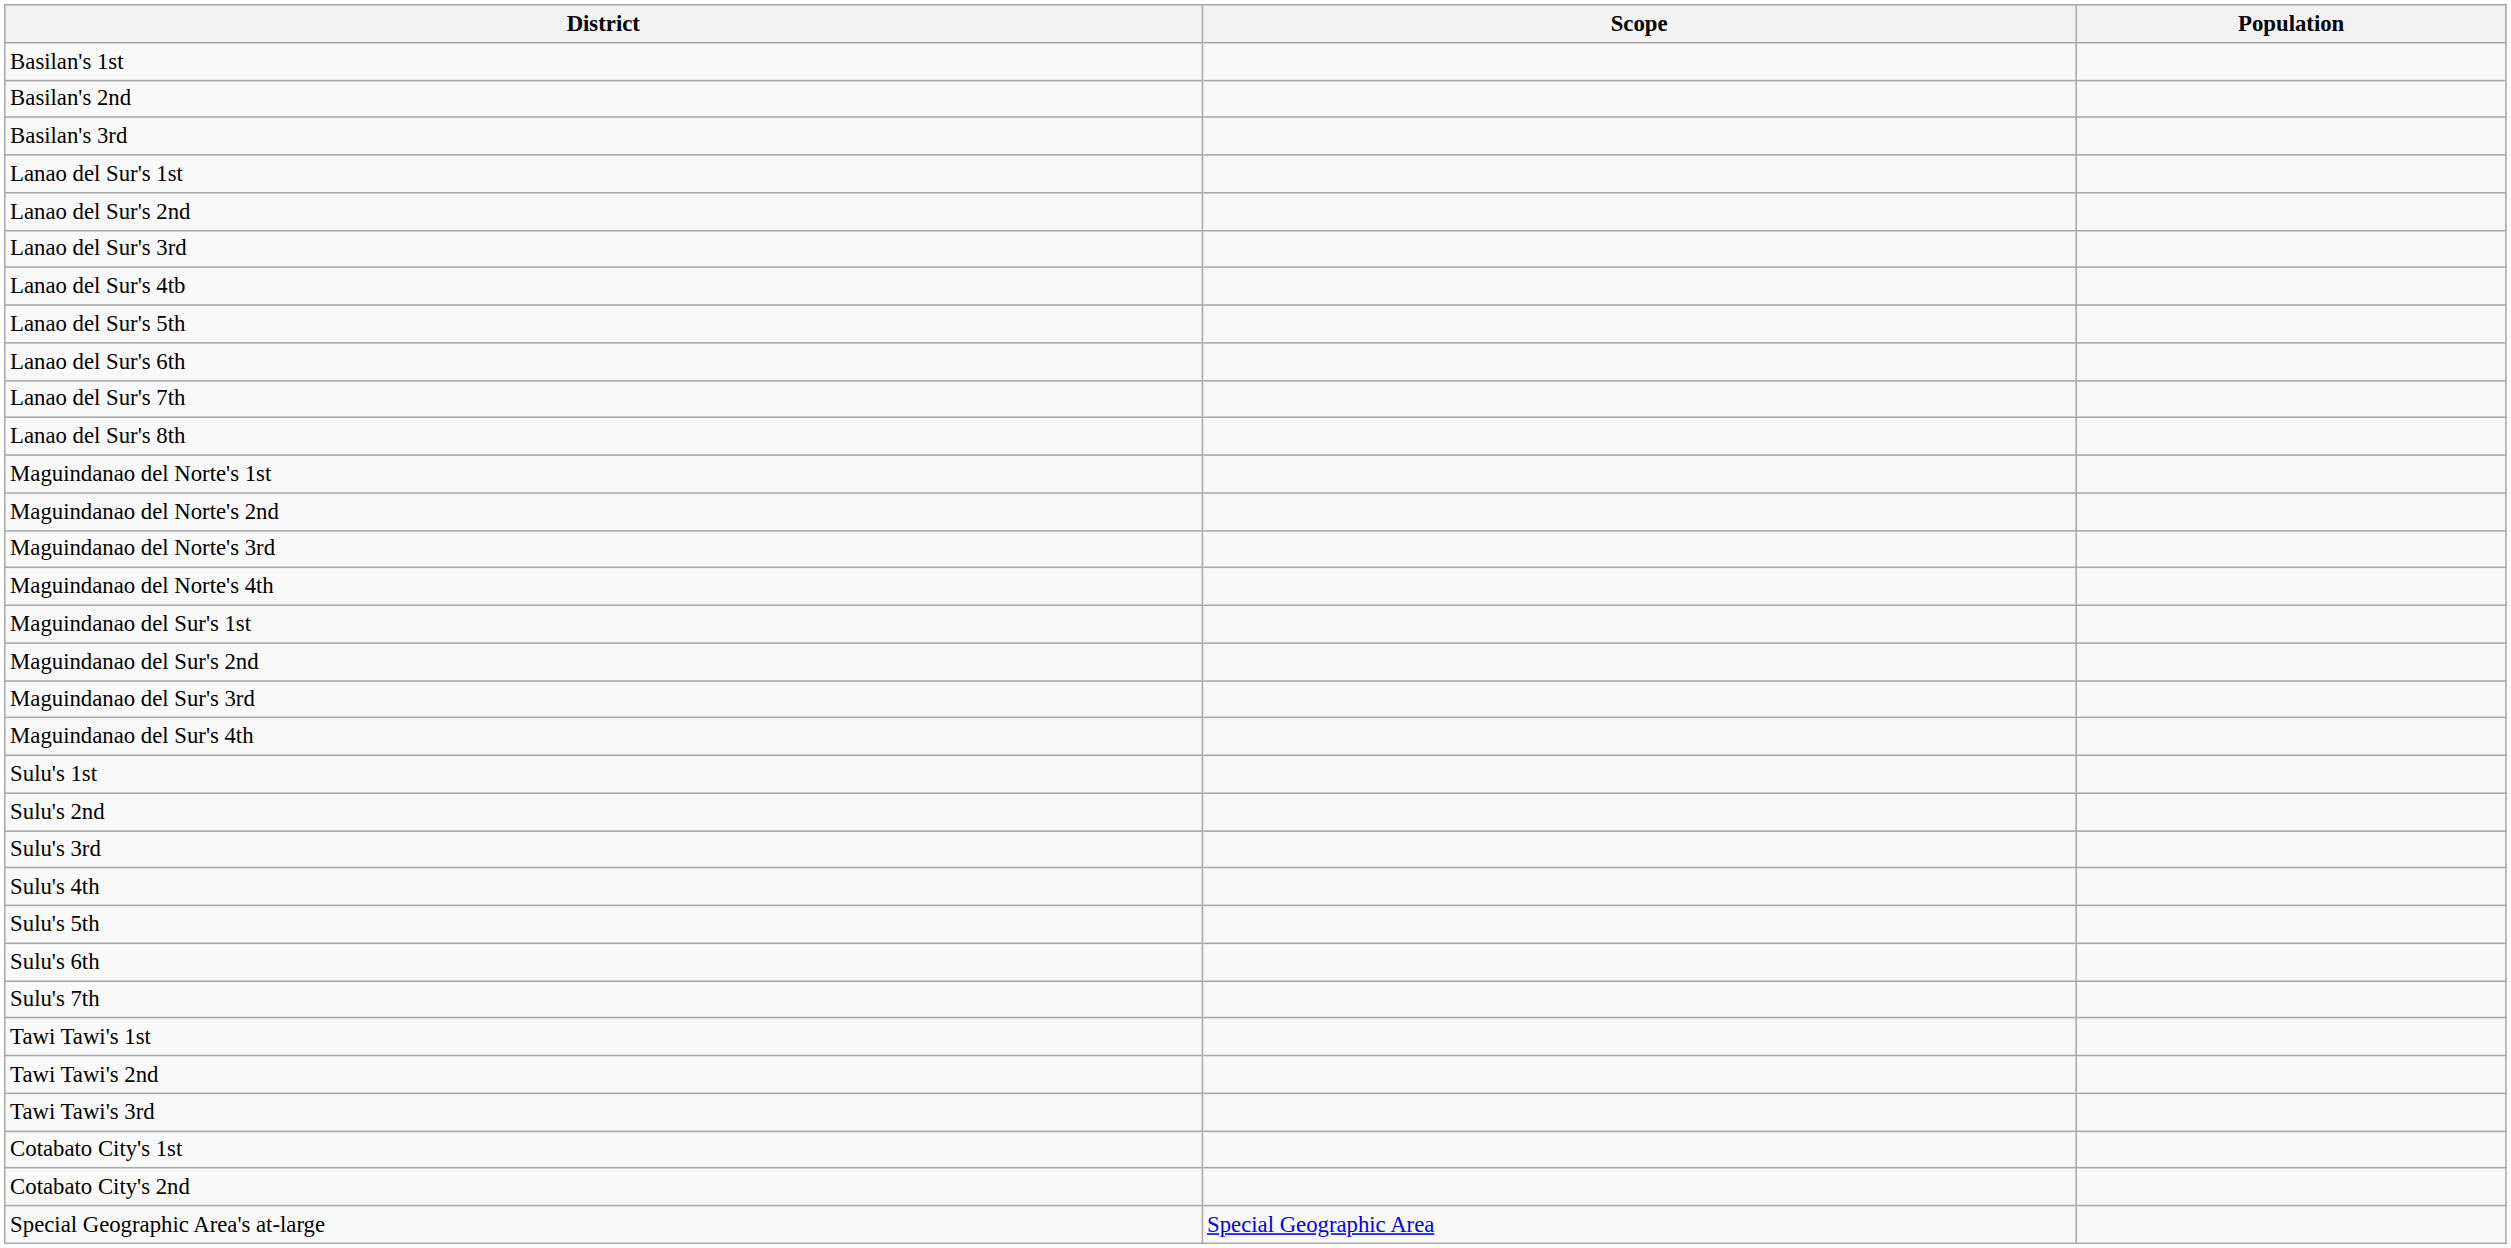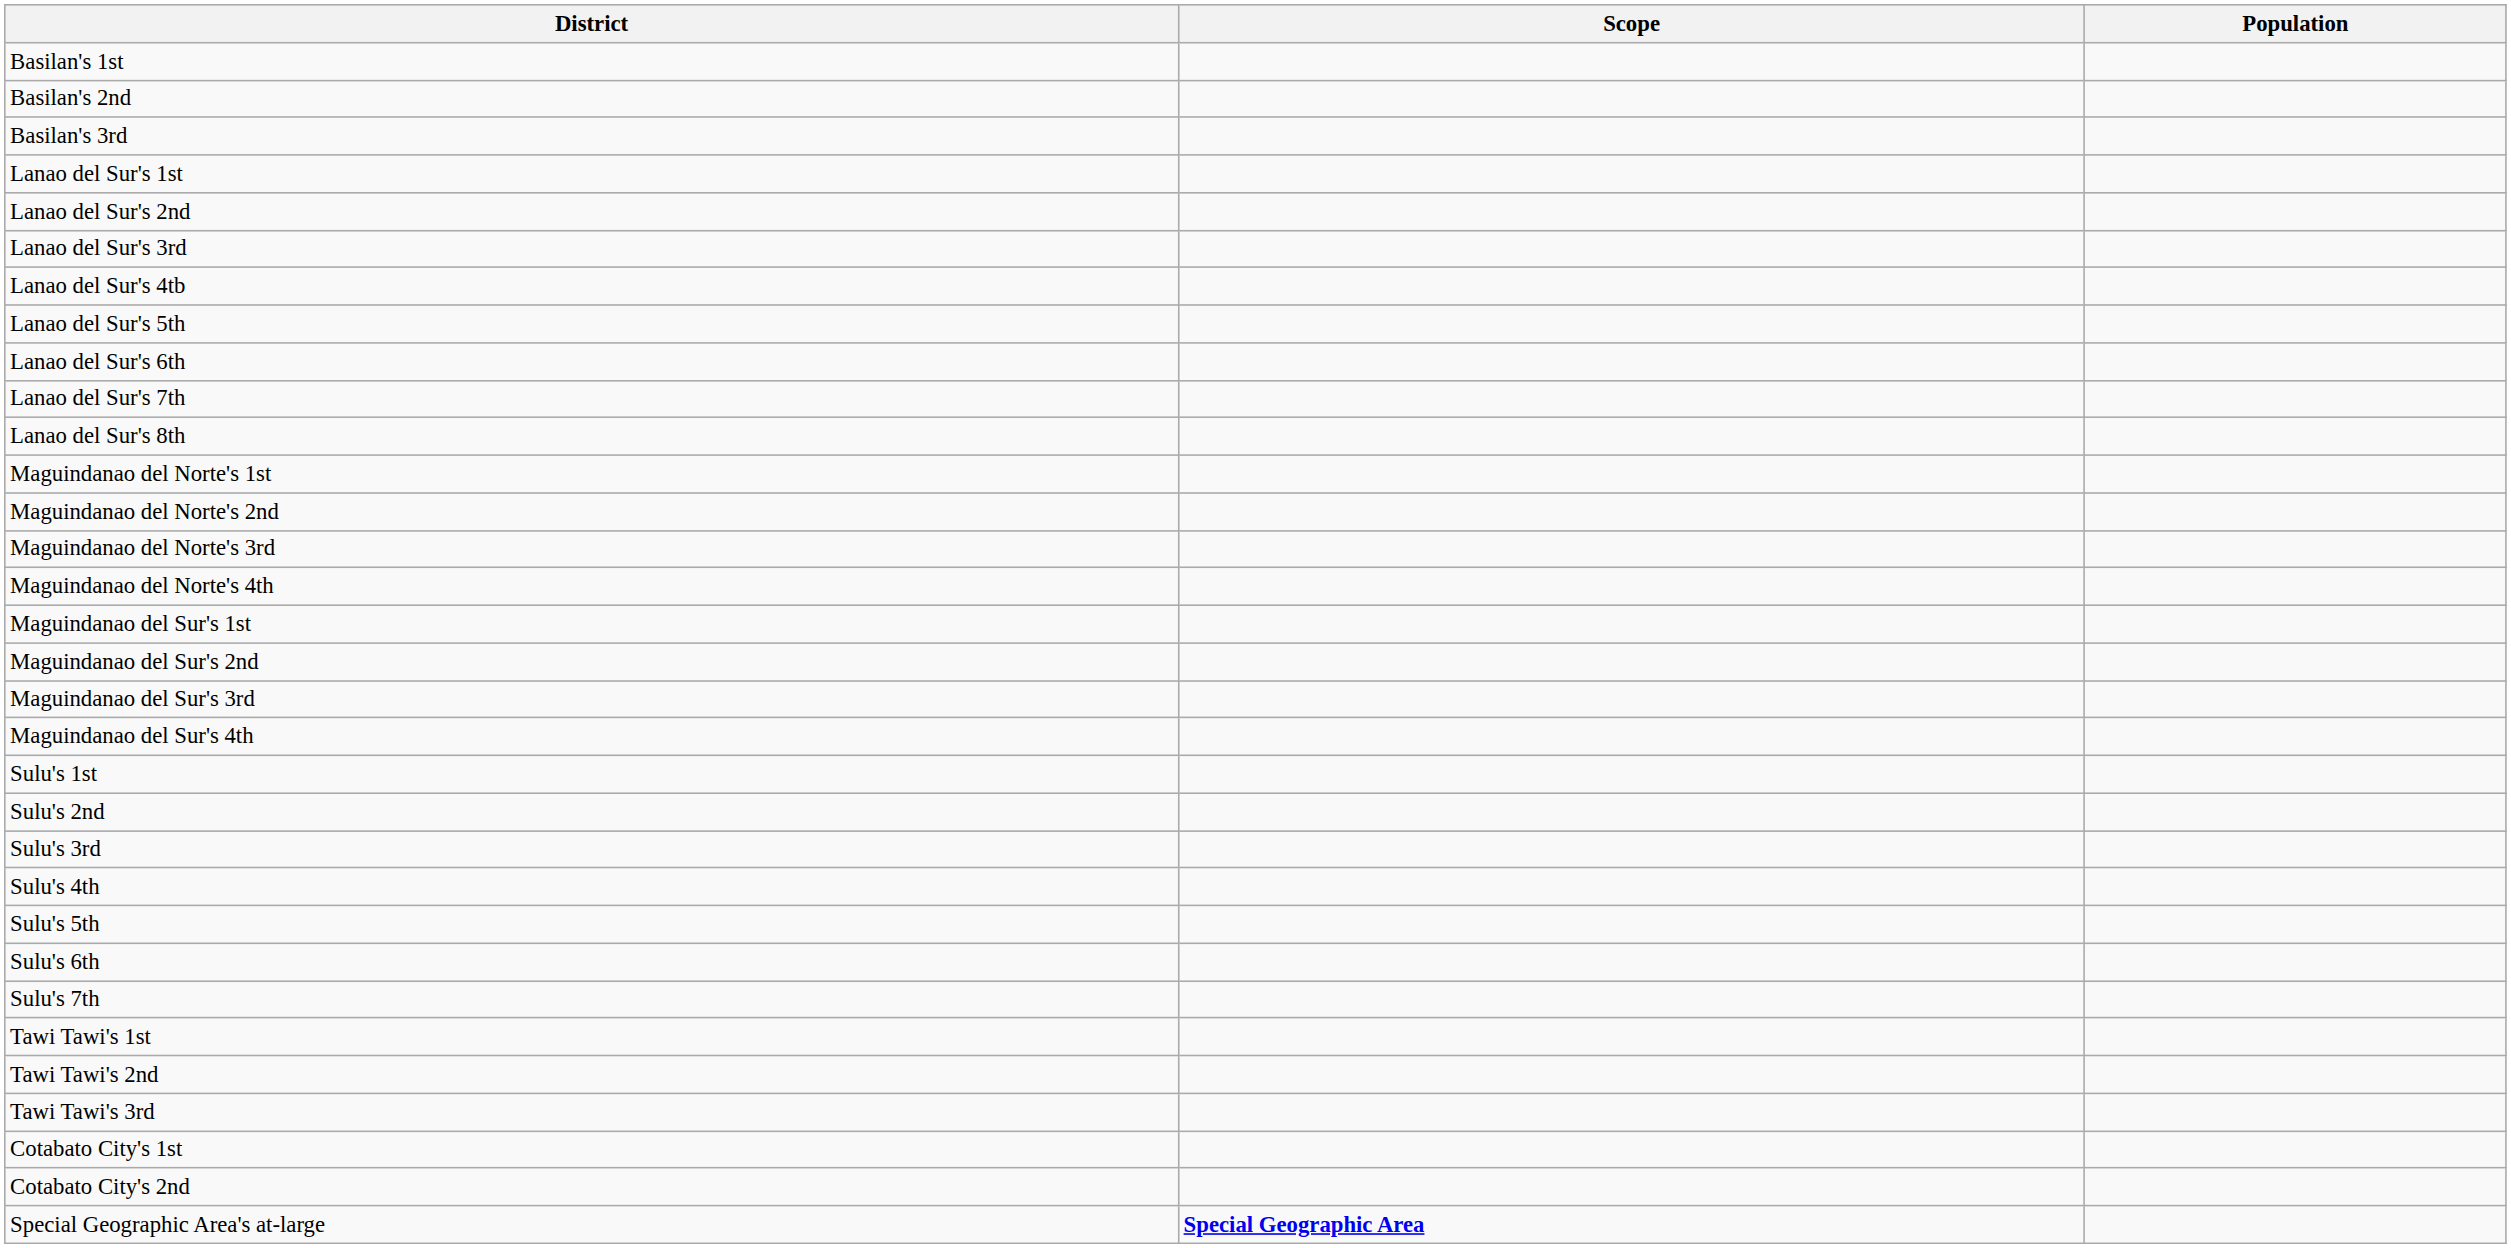Special Geographic Area's at-large | Scope: normal -> bold
